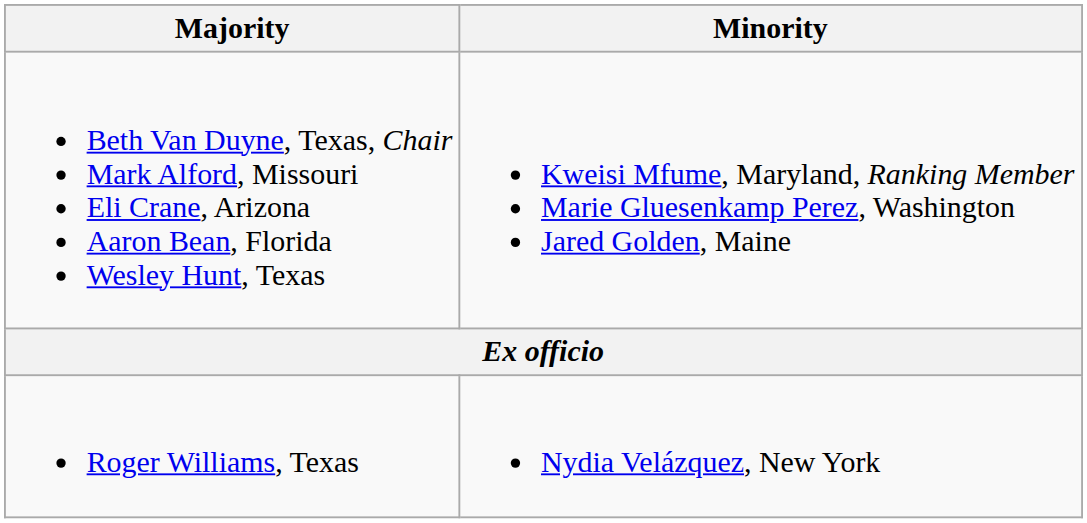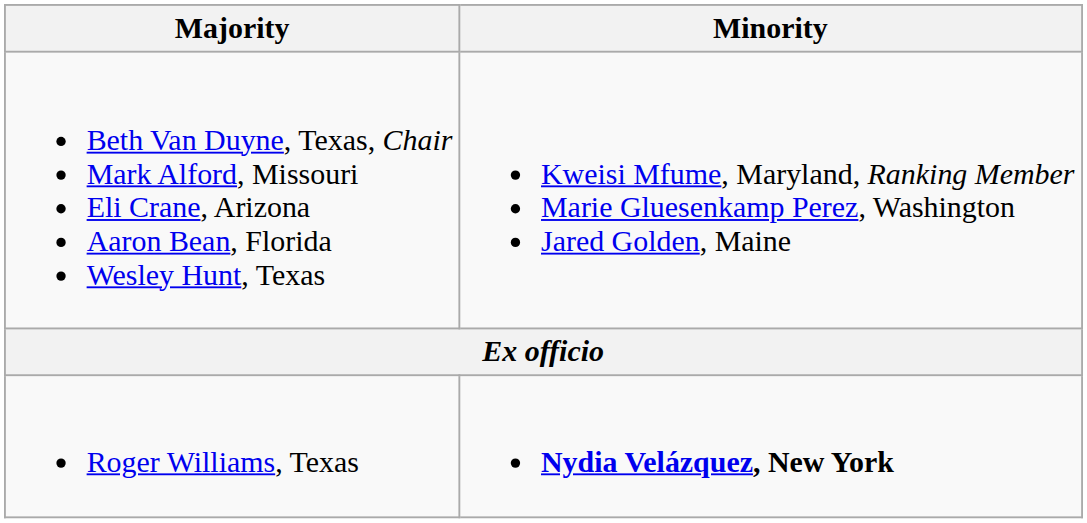Roger Williams, Texas | Minority: normal -> bold
